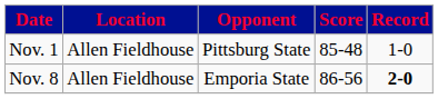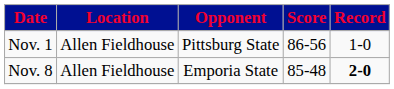Nov. 1 | Score: 85-48 -> 86-56
Nov. 8 | Score: 86-56 -> 85-48
